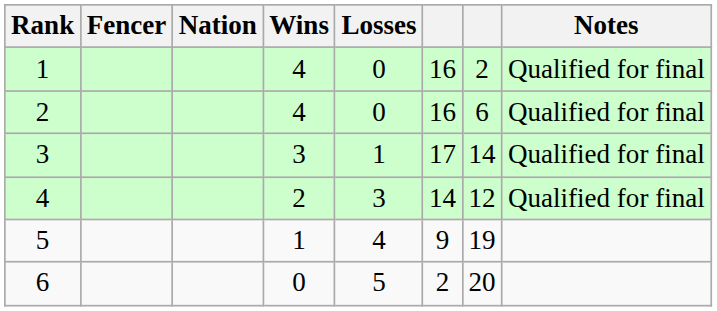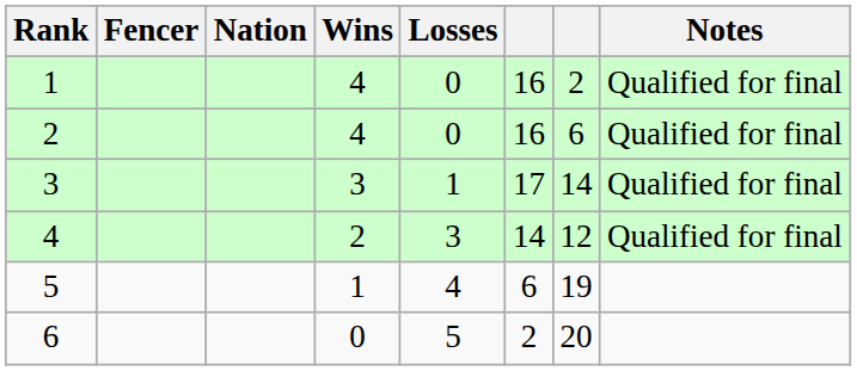row 6 | column 6: 9 -> 6
